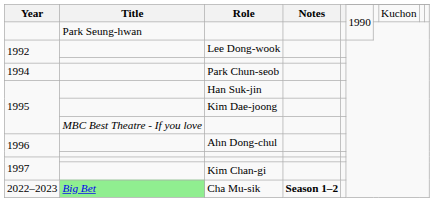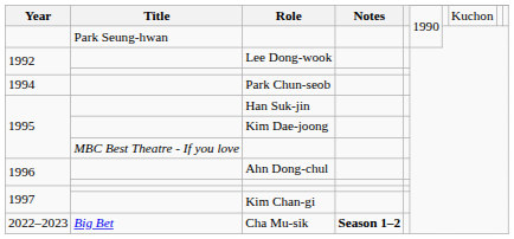Cha Mu-sik | Title: lightgreen background -> no background
